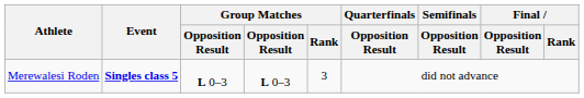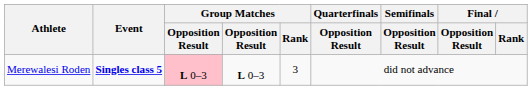Merewalesi Roden | column 3: no background -> pink background
